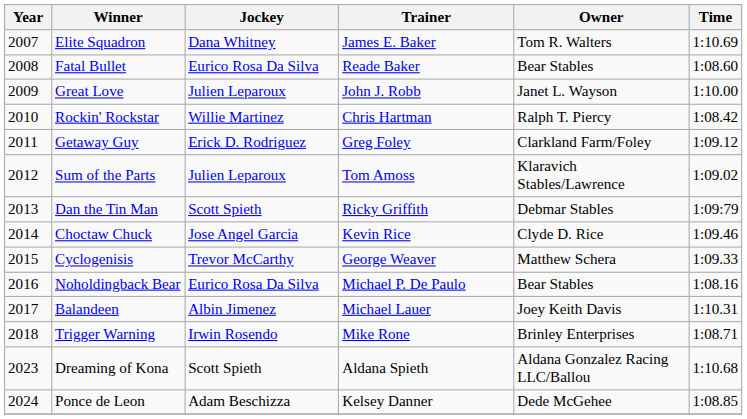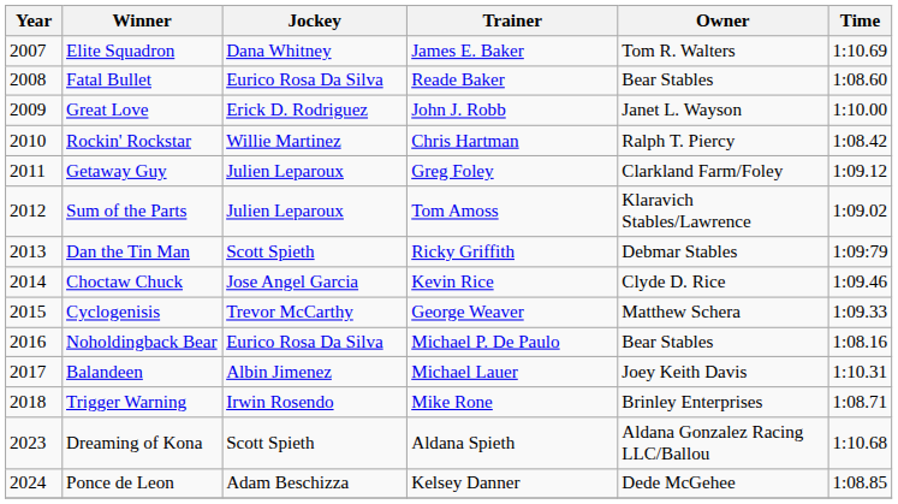Great Love | Jockey: Julien Leparoux -> Erick D. Rodriguez
Getaway Guy | Jockey: Erick D. Rodriguez -> Julien Leparoux
